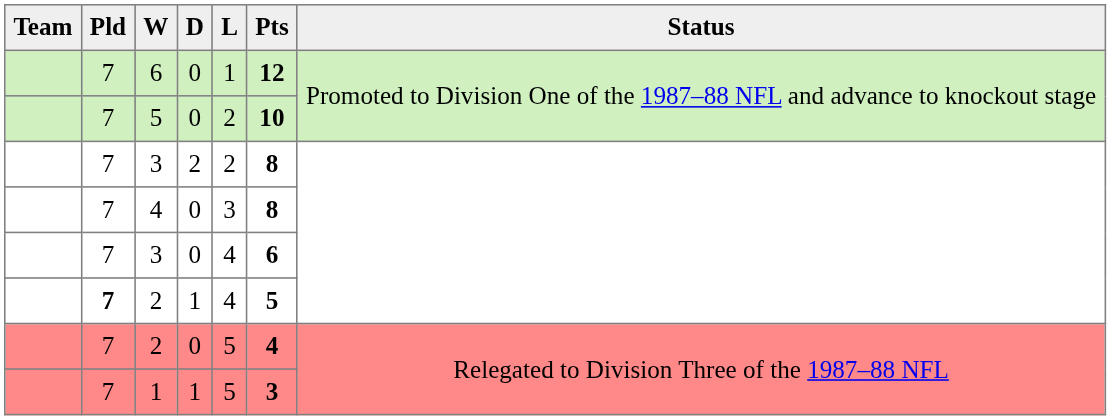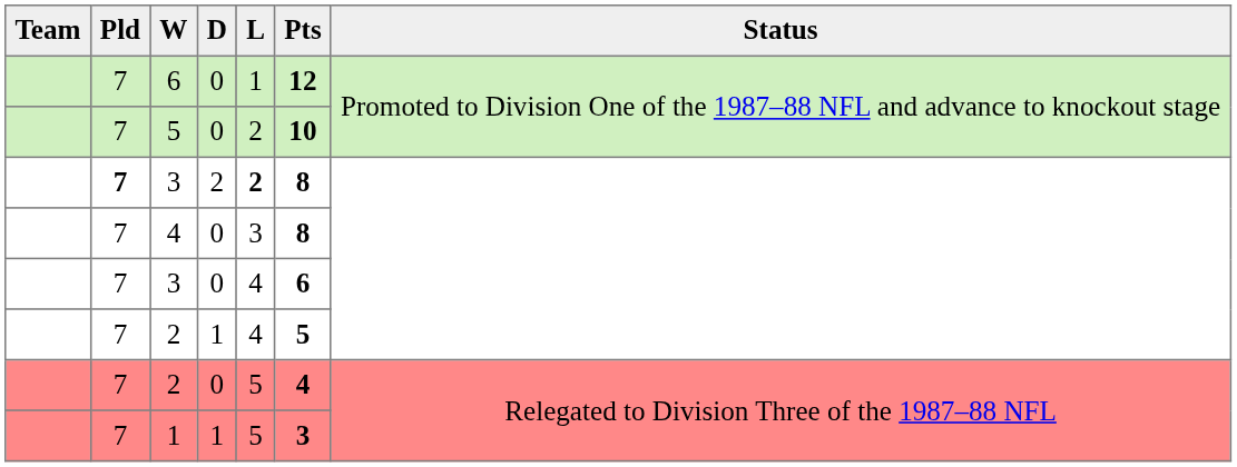3 / 2 | Pld: normal -> bold
3 / 2 | L: normal -> bold
2 / 1 | Pld: bold -> normal
